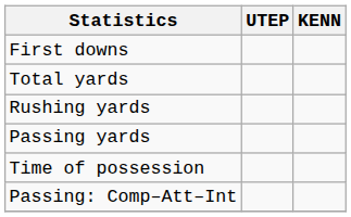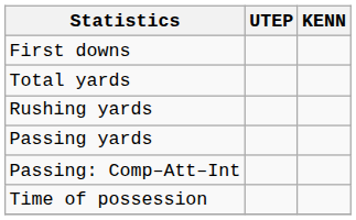rows swapped: Passing: Comp–Att–Int <-> Time of possession
